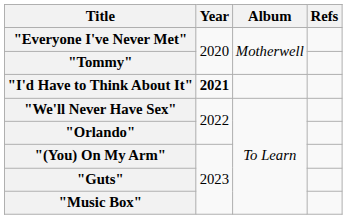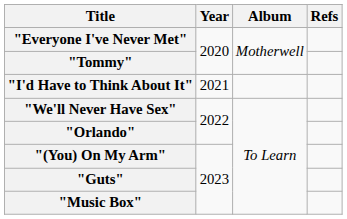"I'd Have to Think About It" | Year: bold -> normal
